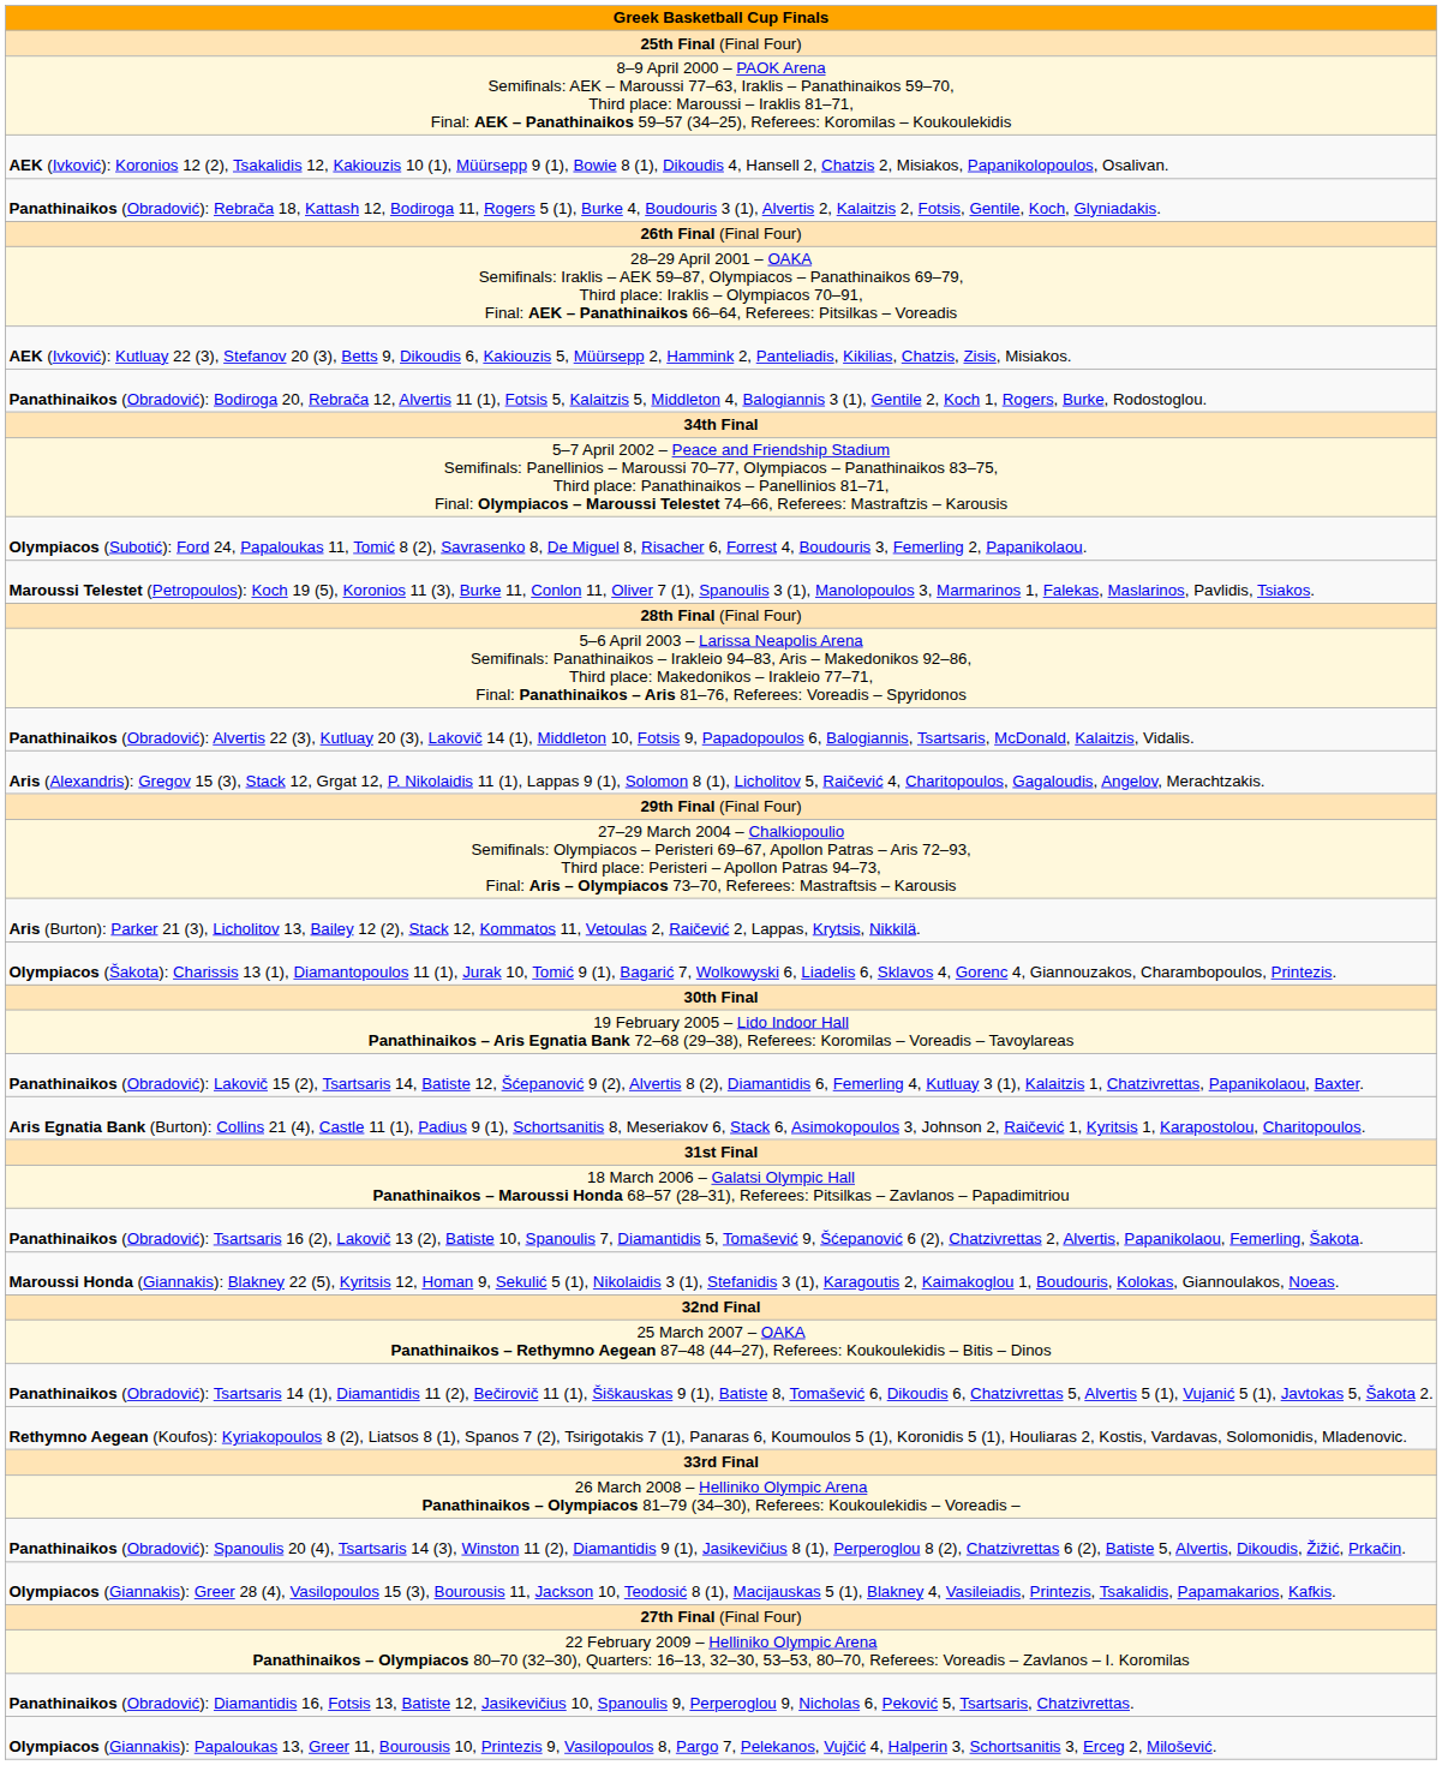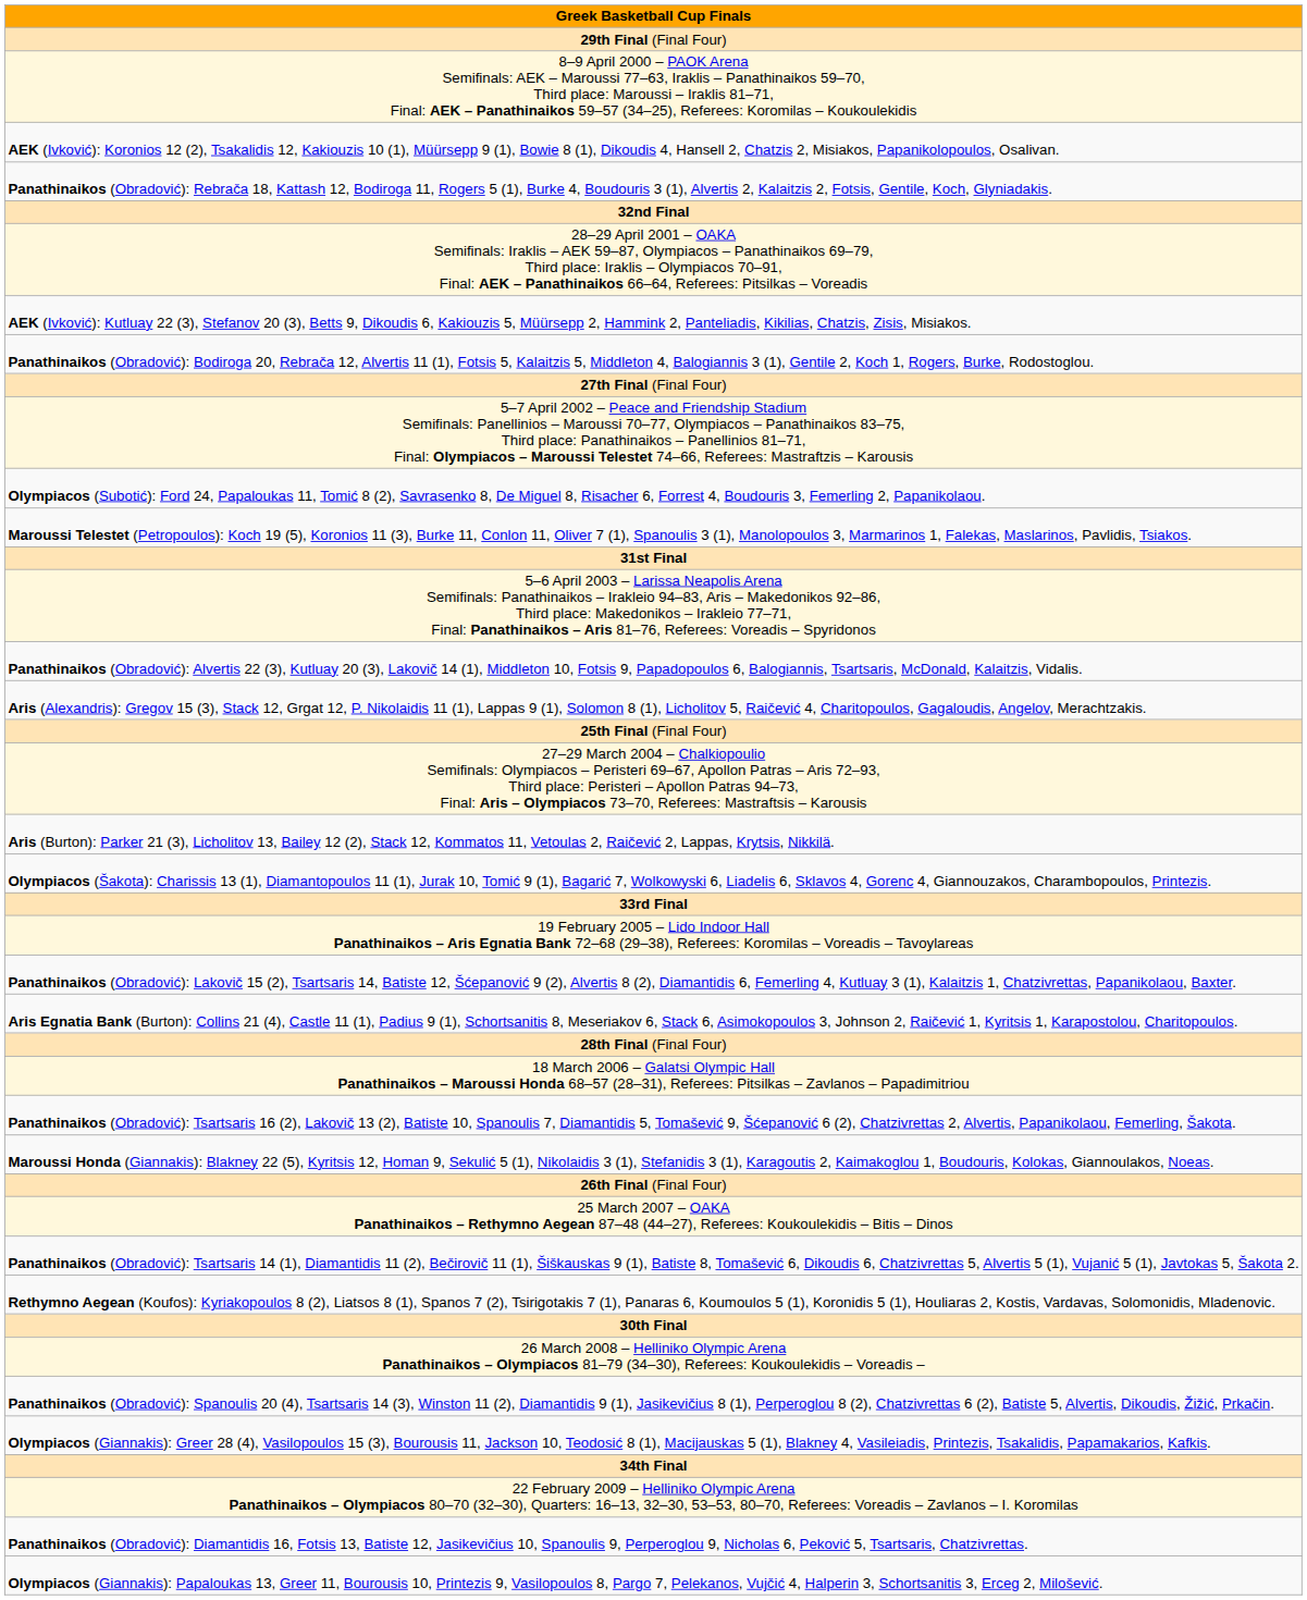row 2 | column 1: 25th Final (Final Four) -> 29th Final (Final Four)
row 6 | column 1: 26th Final (Final Four) -> 32nd Final
row 10 | column 1: 34th Final -> 27th Final (Final Four)
row 14 | column 1: 28th Final (Final Four) -> 31st Final
row 18 | column 1: 29th Final (Final Four) -> 25th Final (Final Four)
row 22 | column 1: 30th Final -> 33rd Final
row 26 | column 1: 31st Final -> 28th Final (Final Four)
row 30 | column 1: 32nd Final -> 26th Final (Final Four)
row 34 | column 1: 33rd Final -> 30th Final
row 38 | column 1: 27th Final (Final Four) -> 34th Final
